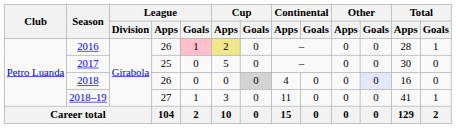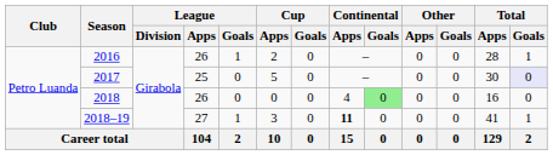2016 | League / Goals: pink background -> no background
2016 | Cup / Apps: khaki background -> no background
2017 | Total / Goals: no background -> lavender background
2018 | Cup / Goals: lightgrey background -> no background
2018 | Continental / Goals: no background -> lightgreen background
2018 | Other / Goals: lavender background -> no background
2018–19 | Continental / Apps: normal -> bold
